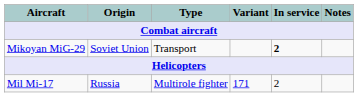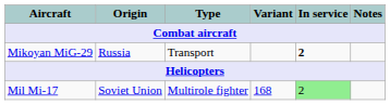Mikoyan MiG-29 | Origin: Soviet Union -> Russia
Mil Mi-17 | Origin: Russia -> Soviet Union
Mil Mi-17 | Variant: 171 -> 168
Mil Mi-17 | In service: no background -> lightgreen background
